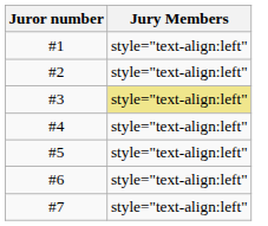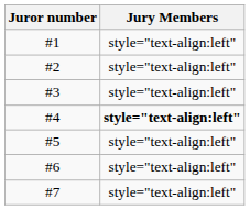#3 | Jury Members: khaki background -> no background
#4 | Jury Members: normal -> bold
